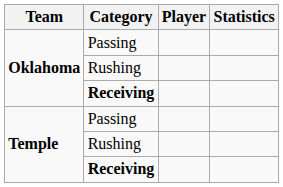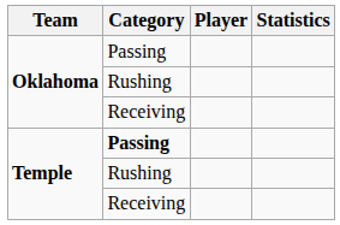Oklahoma / Receiving | Category: bold -> normal
Temple / Passing | Category: normal -> bold
Temple / Receiving | Category: bold -> normal
